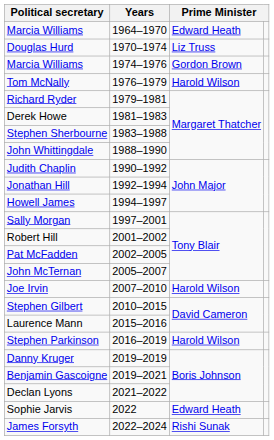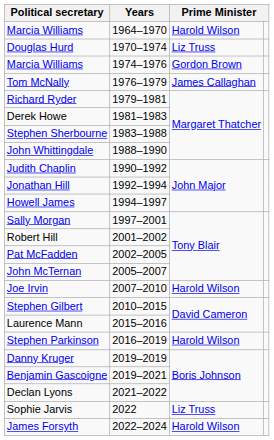Marcia Williams / 1964–1970 | column 3: Edward Heath -> Harold Wilson
Tom McNally | column 3: Harold Wilson -> James Callaghan
Sophie Jarvis | column 3: Edward Heath -> Liz Truss
James Forsyth | column 3: Rishi Sunak -> Harold Wilson
